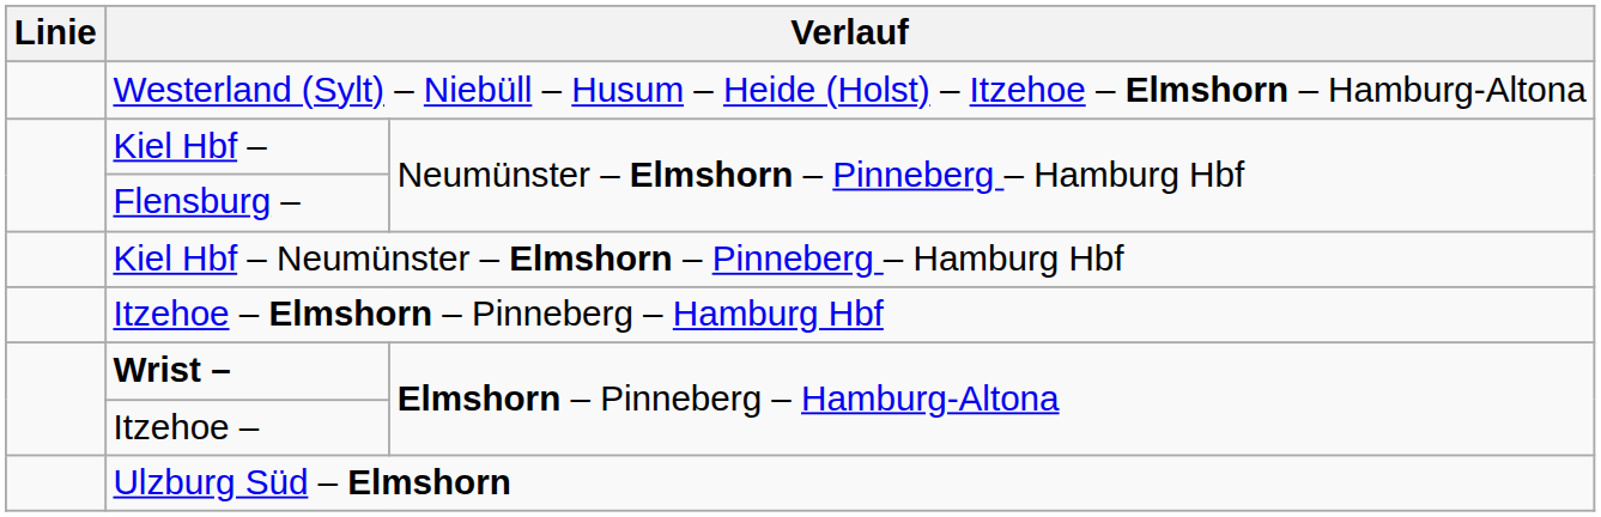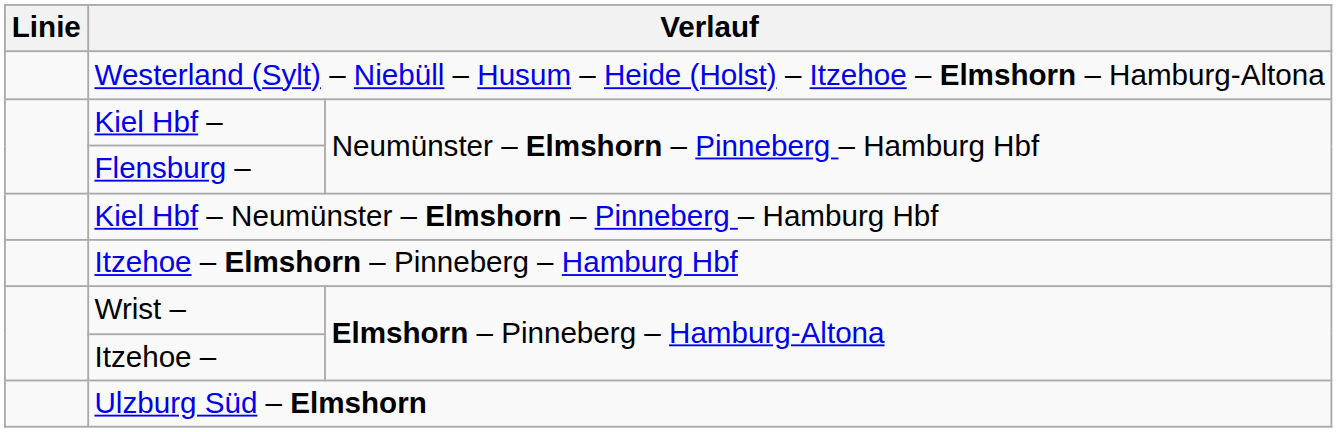Wrist – | column 2: bold -> normal
